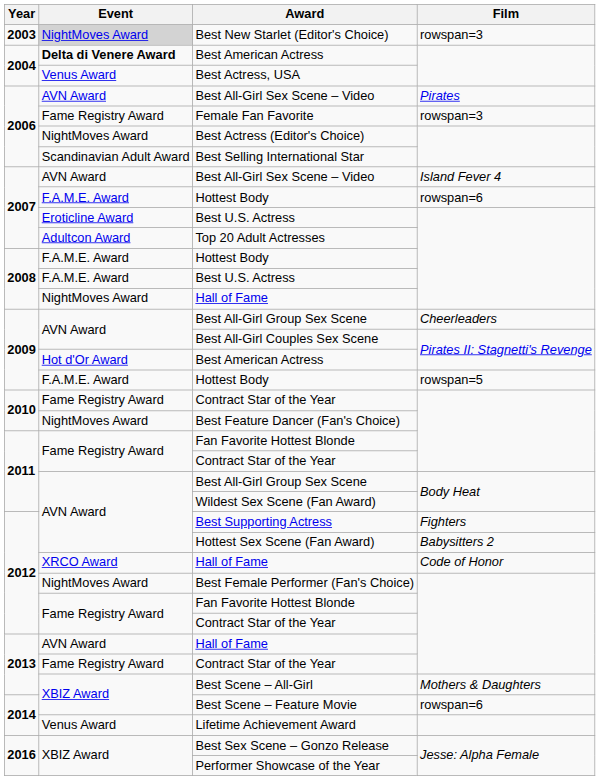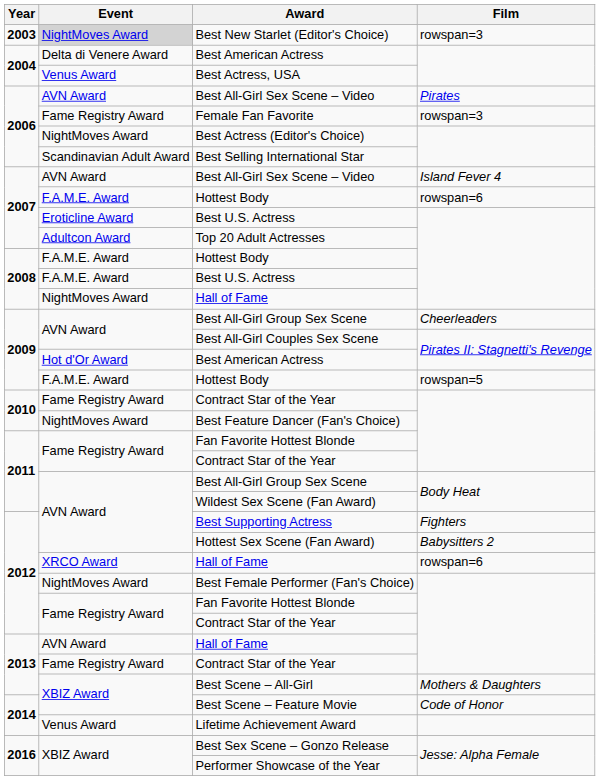2004 / Best American Actress | Event: bold -> normal
2012 / Hall of Fame | Film: Code of Honor -> rowspan=6
Best Scene – Feature Movie | Film: rowspan=6 -> Code of Honor
